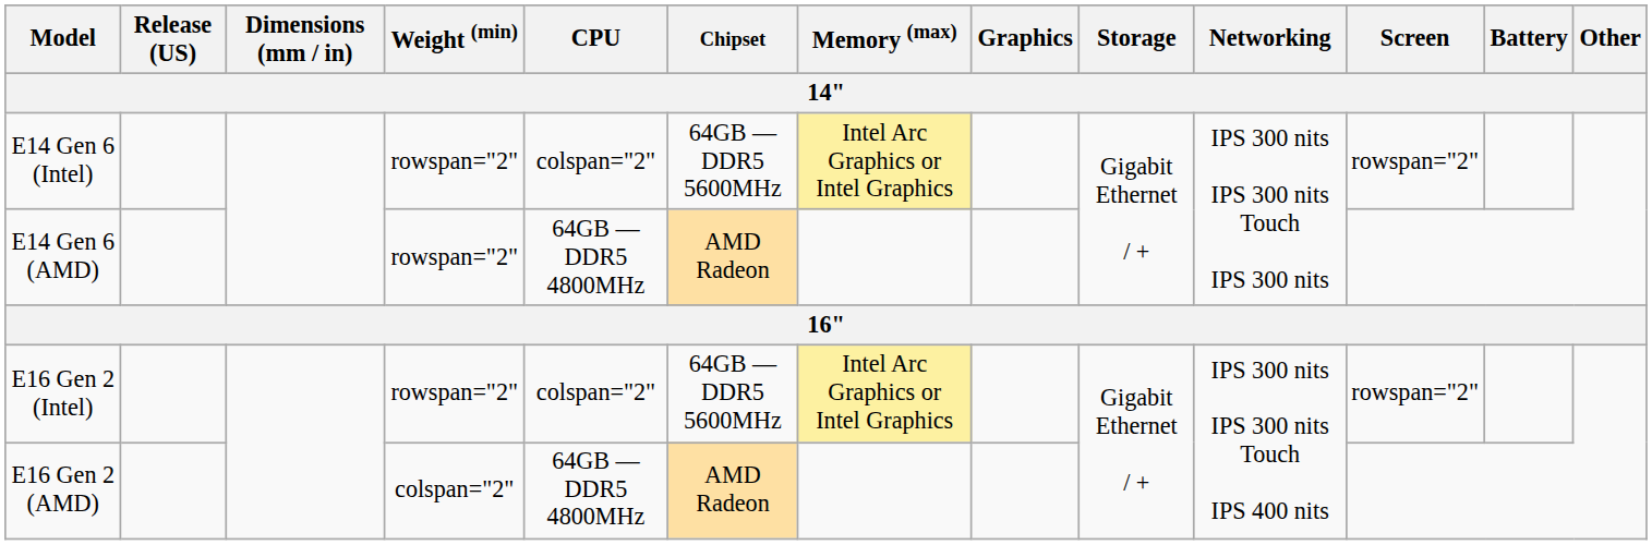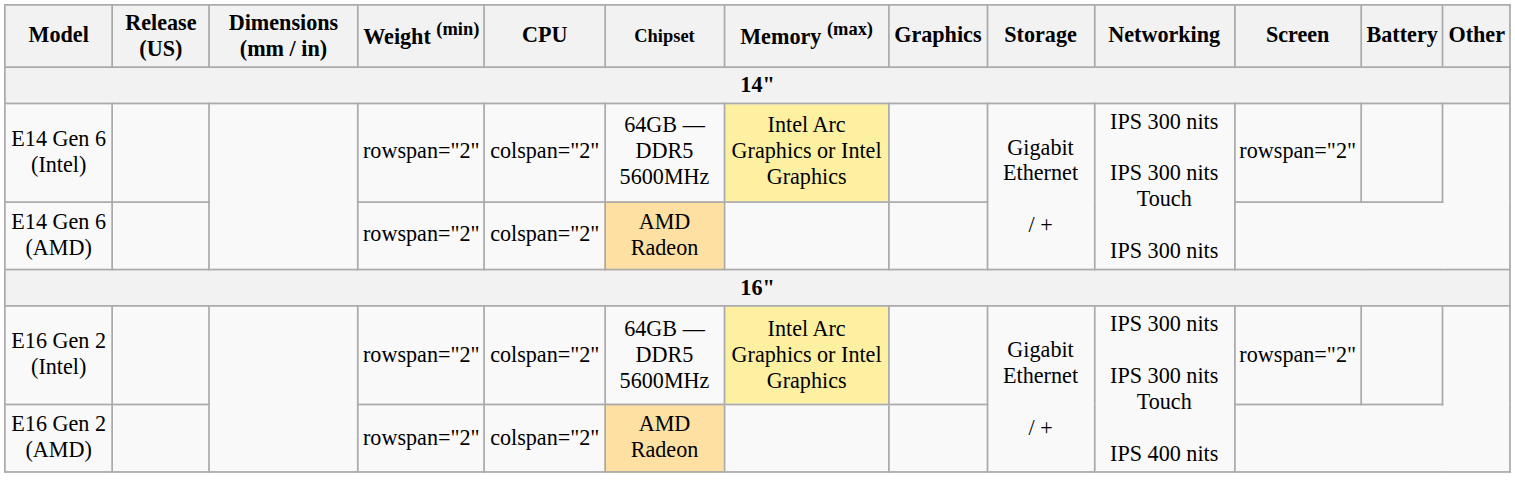E14 Gen 6 (AMD) | CPU: 64GB — DDR5 4800MHz -> colspan="2"
E16 Gen 2 (AMD) | Weight (min): colspan="2" -> rowspan="2"
E16 Gen 2 (AMD) | CPU: 64GB — DDR5 4800MHz -> colspan="2"
